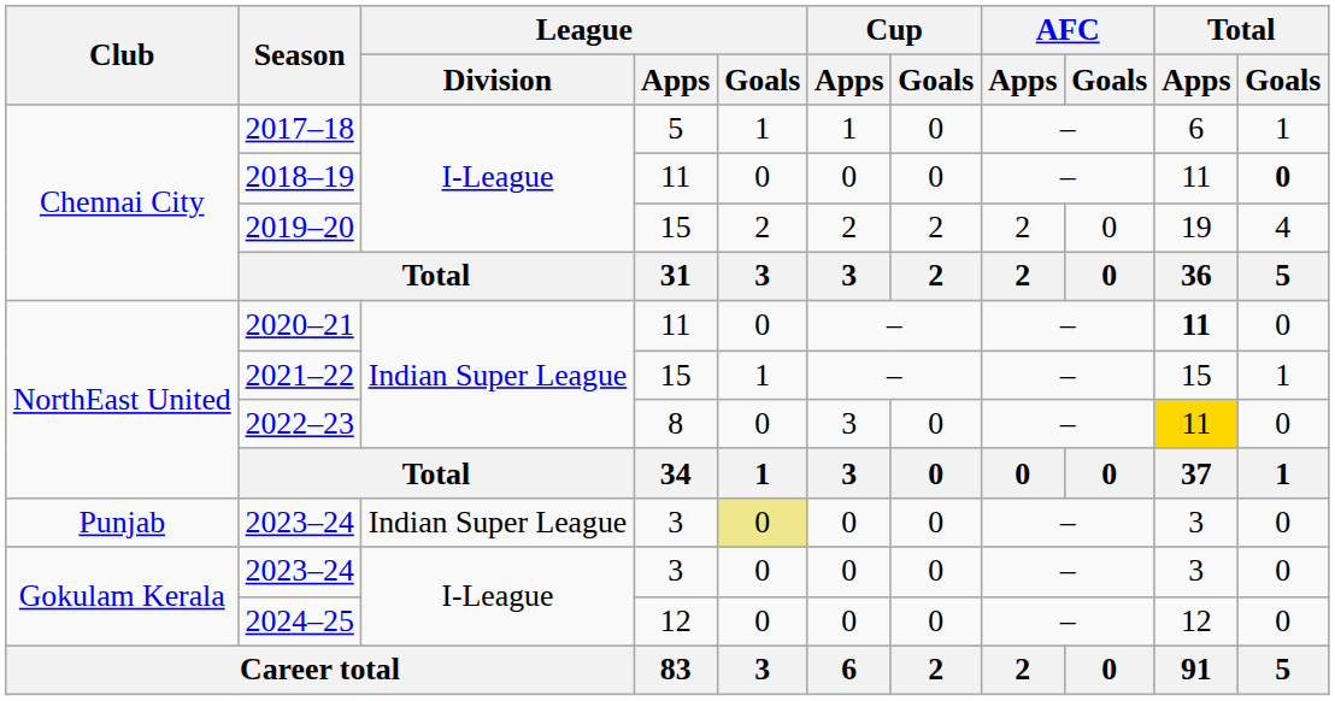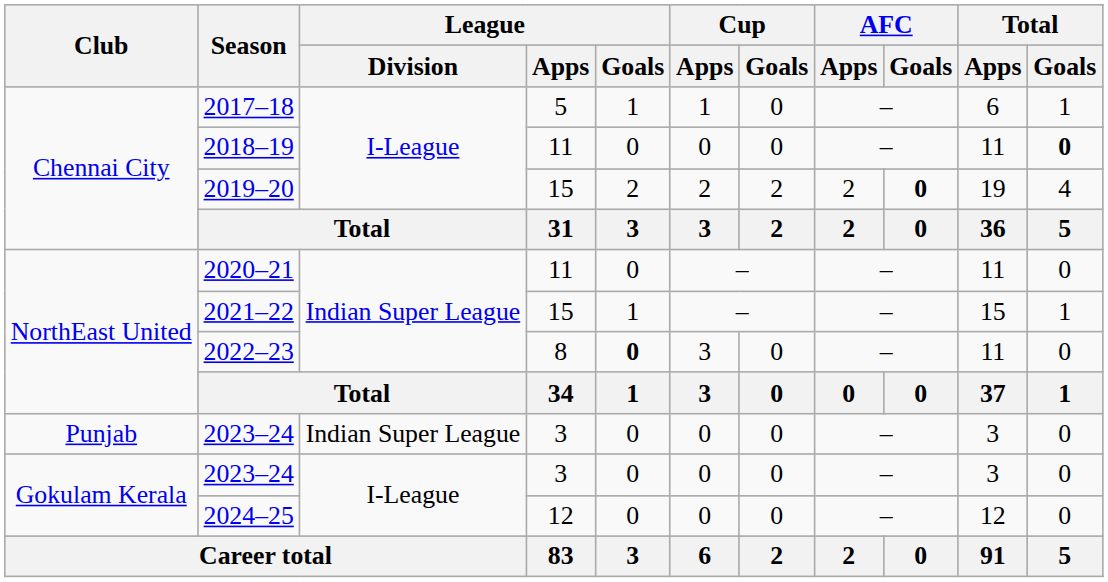2019–20 | AFC / Goals: normal -> bold
2020–21 | Total / Apps: bold -> normal
2022–23 | League / Goals: normal -> bold
2022–23 | Total / Apps: gold background -> no background
Punjab / 2023–24 | League / Goals: khaki background -> no background
